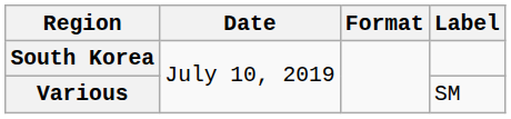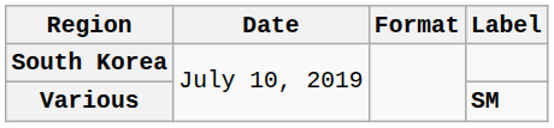Various | Label: normal -> bold
